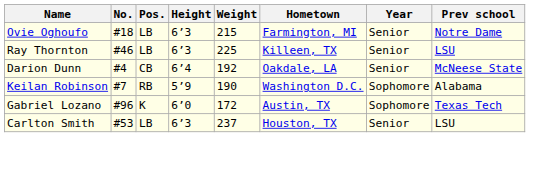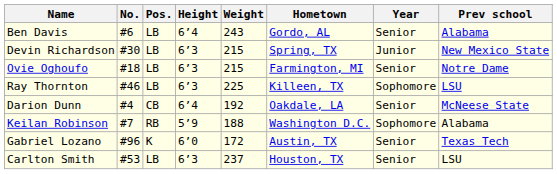+ row: Ben Davis | #6 | LB | 6’4 | 243 | Gordo, AL | Senior | Alabama
+ row: Devin Richardson | #30 | LB | 6’3 | 215 | Spring, TX | Junior | New Mexico State
Ray Thornton | Year: Senior -> Sophomore
Keilan Robinson | Weight: 190 -> 188
Gabriel Lozano | Year: Sophomore -> Senior
